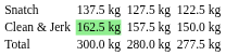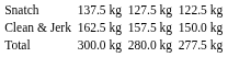Clean & Jerk | column 2: lightgreen background -> no background
